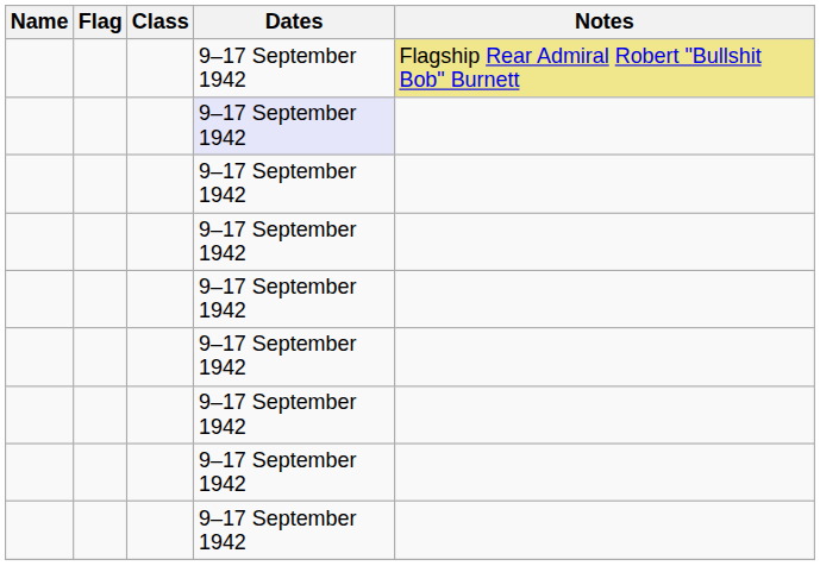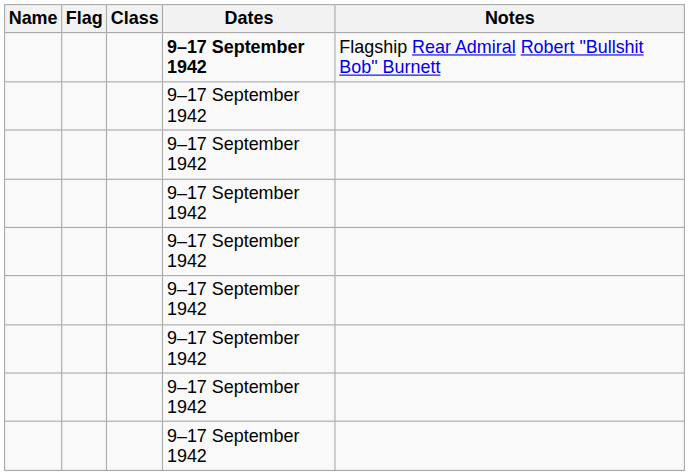row 2 | Dates: normal -> bold
row 2 | Notes: khaki background -> no background
row 3 | Dates: lavender background -> no background
